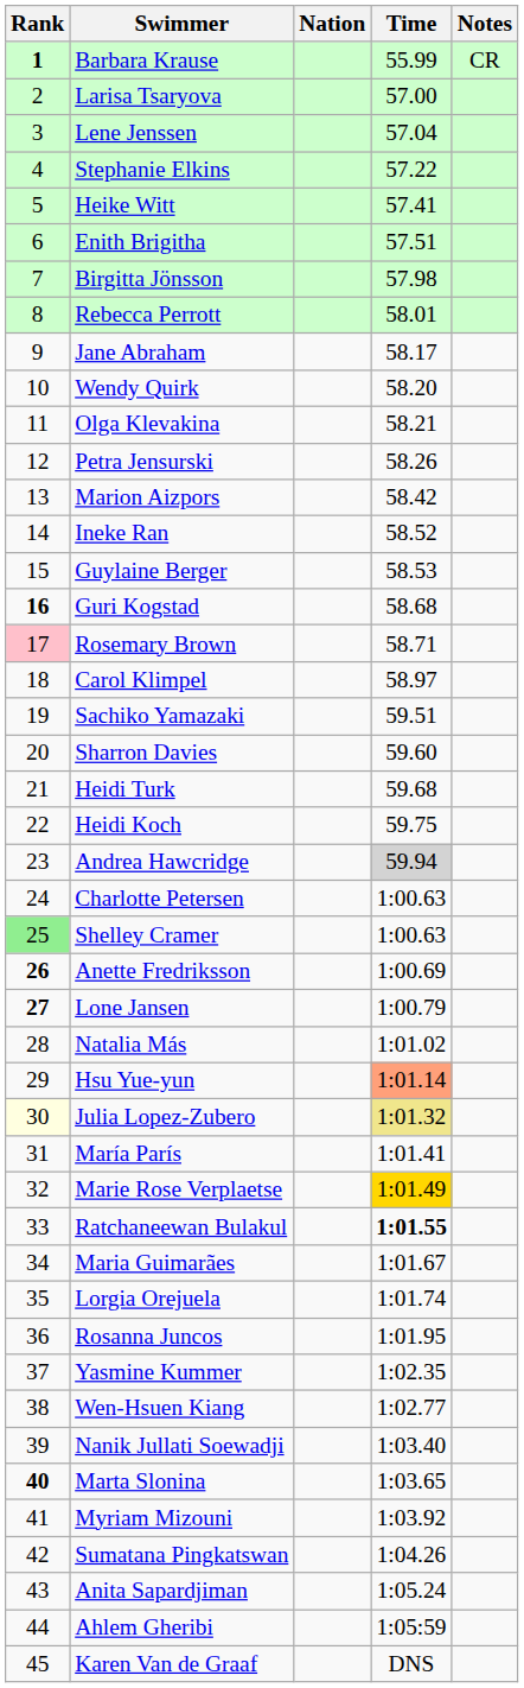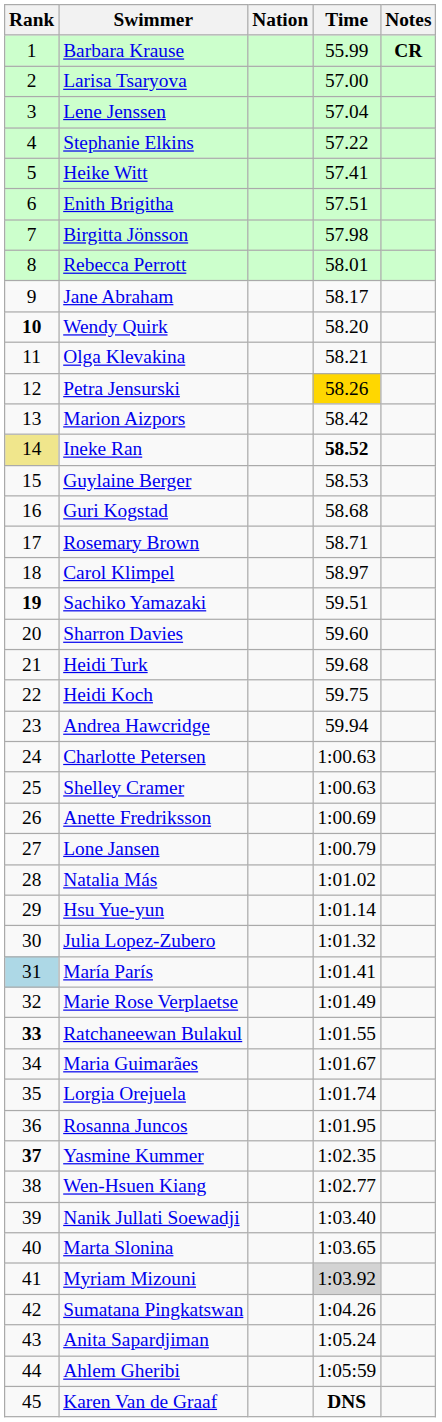Barbara Krause | Rank: bold -> normal
Barbara Krause | Notes: normal -> bold
Wendy Quirk | Rank: normal -> bold
Petra Jensurski | Time: no background -> gold background
Ineke Ran | Rank: no background -> khaki background
Ineke Ran | Time: normal -> bold
Guri Kogstad | Rank: bold -> normal
Rosemary Brown | Rank: pink background -> no background
Sachiko Yamazaki | Rank: normal -> bold
Andrea Hawcridge | Time: lightgrey background -> no background
Shelley Cramer | Rank: lightgreen background -> no background
Anette Fredriksson | Rank: bold -> normal
Lone Jansen | Rank: bold -> normal
Hsu Yue-yun | Time: lightsalmon background -> no background
Julia Lopez-Zubero | Rank: lightyellow background -> no background
Julia Lopez-Zubero | Time: khaki background -> no background
María París | Rank: no background -> lightblue background
Marie Rose Verplaetse | Time: gold background -> no background
Ratchaneewan Bulakul | Rank: normal -> bold
Ratchaneewan Bulakul | Time: bold -> normal
Yasmine Kummer | Rank: normal -> bold
Marta Slonina | Rank: bold -> normal
Myriam Mizouni | Time: no background -> lightgrey background
Karen Van de Graaf | Time: normal -> bold
